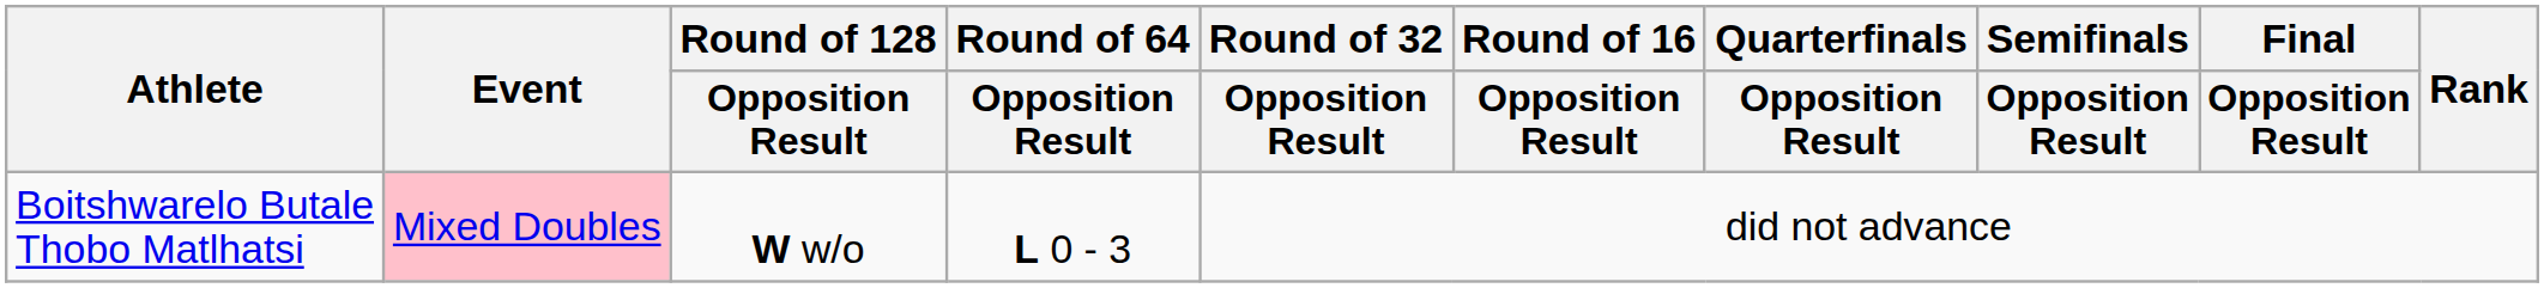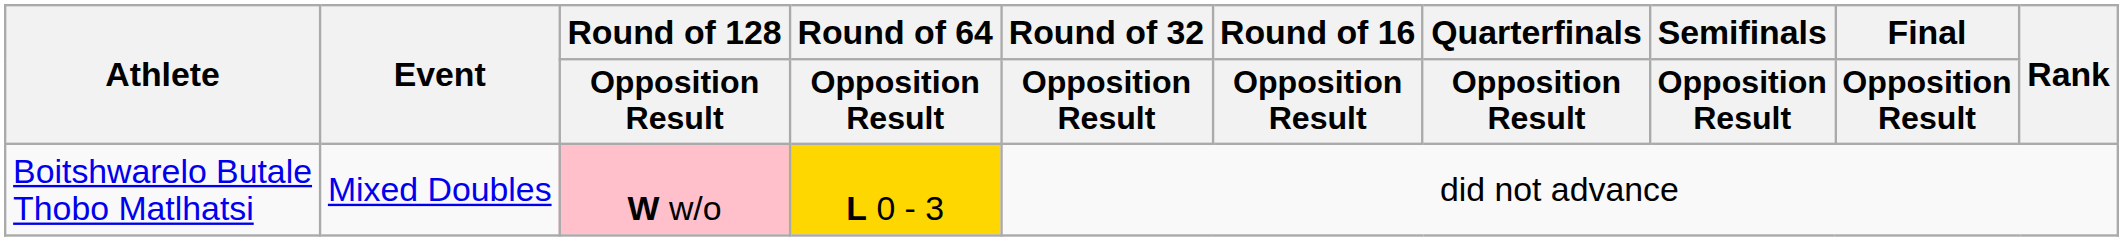Boitshwarelo Butale Thobo Matlhatsi | Event: pink background -> no background
Boitshwarelo Butale Thobo Matlhatsi | Round of 128 / Opposition Result: no background -> pink background
Boitshwarelo Butale Thobo Matlhatsi | Round of 64 / Opposition Result: no background -> gold background
